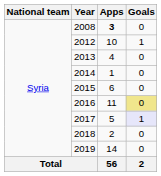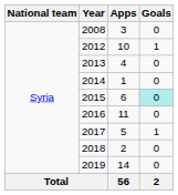2008 | Apps: bold -> normal
2015 | Goals: no background -> paleturquoise background
2016 | Goals: khaki background -> no background
2017 | Goals: lavender background -> no background
